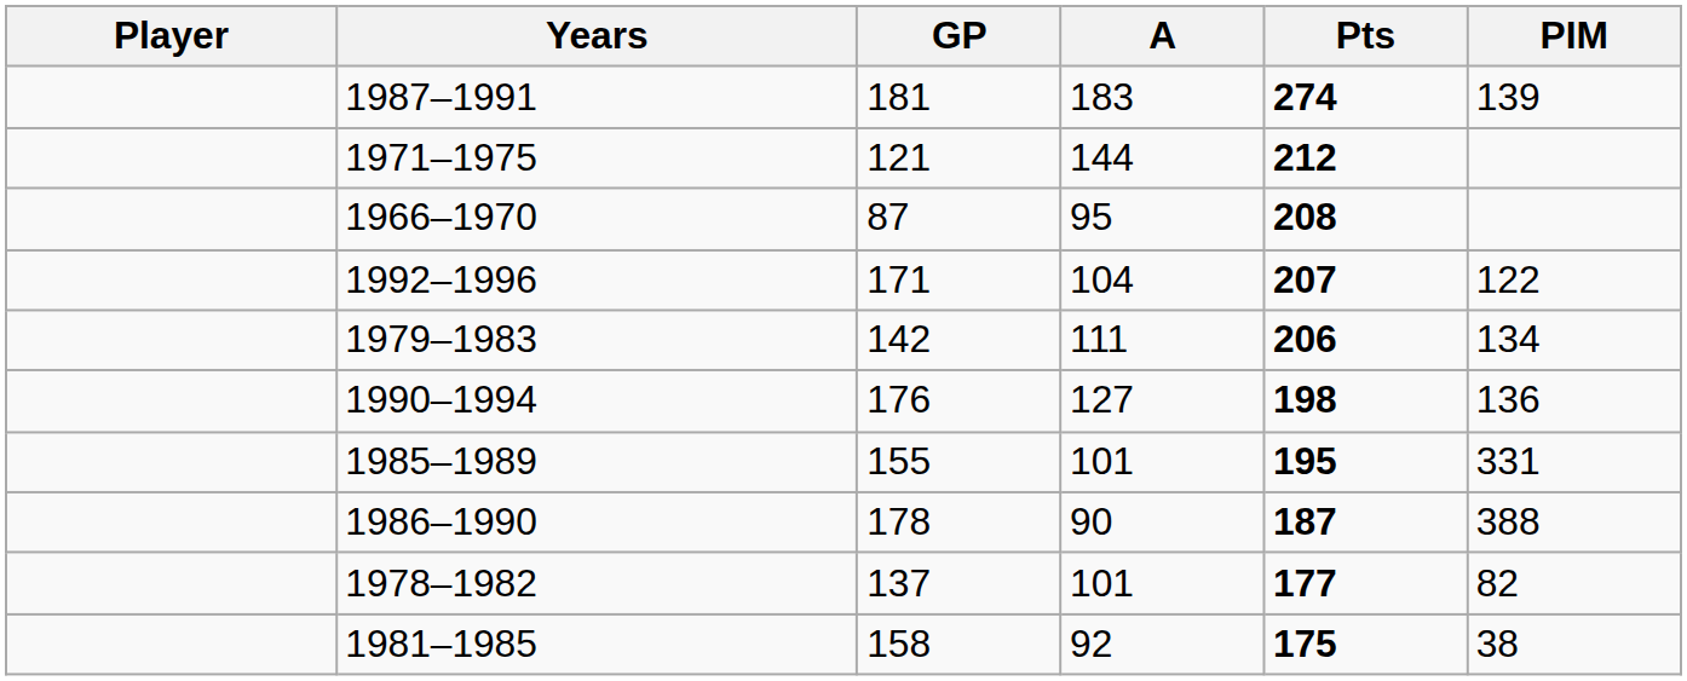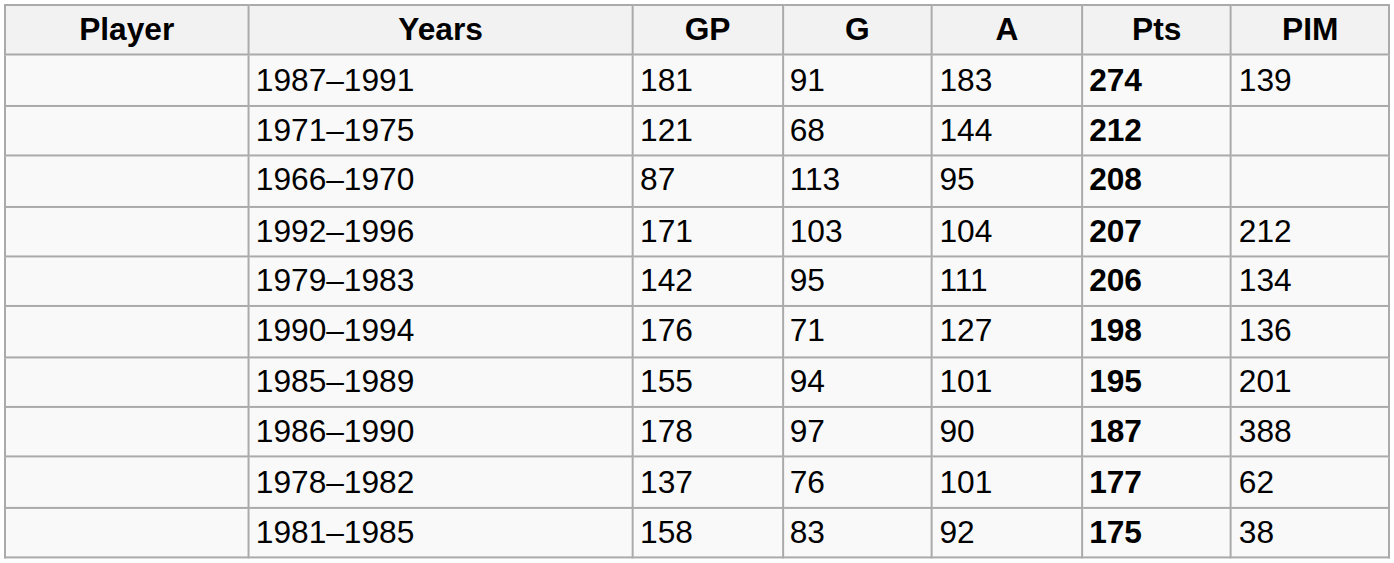+ column: G | 91 | 68 | 113 | 103 | 95 | 71 | 94 | 97 | 76 | 83
1992–1996 | PIM: 122 -> 212
1985–1989 | PIM: 331 -> 201
1978–1982 | PIM: 82 -> 62
